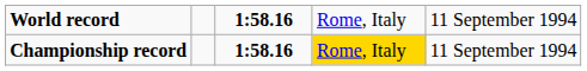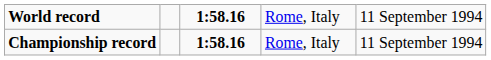Championship record | column 4: gold background -> no background
